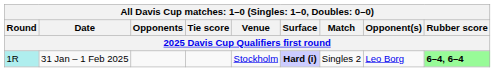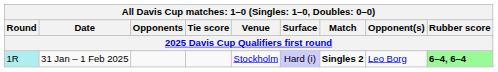31 Jan – 1 Feb 2025 | Surface: bold -> normal
31 Jan – 1 Feb 2025 | Match: normal -> bold
